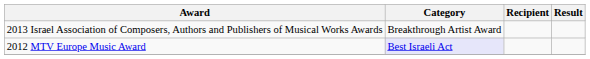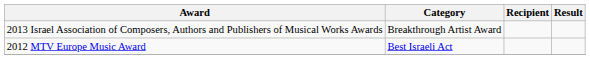2012 MTV Europe Music Award | Category: lavender background -> no background
